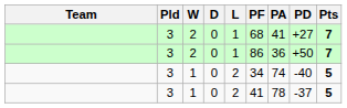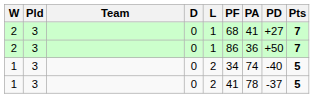columns swapped: Team <-> W
